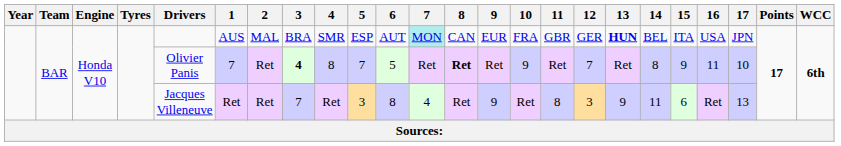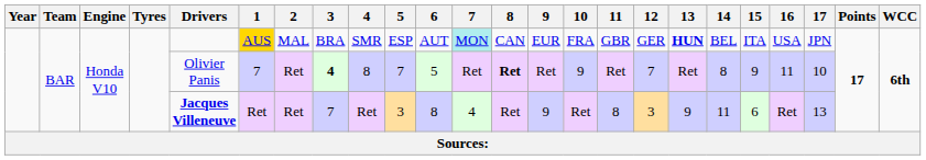row 2 | 1: no background -> gold background
row 4 | Drivers: normal -> bold
